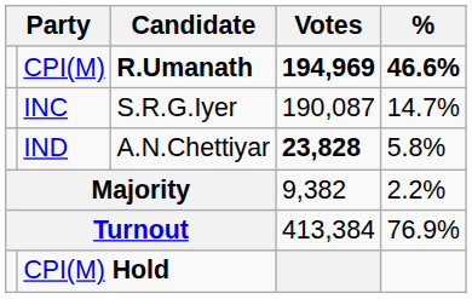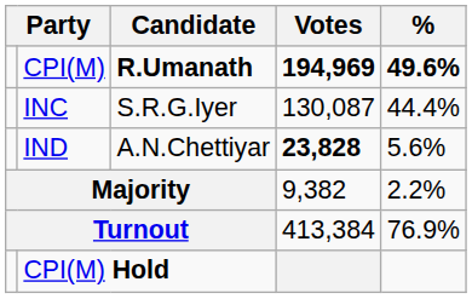CPI(M) | %: 46.6% -> 49.6%
INC | Votes: 190,087 -> 130,087
INC | %: 14.7% -> 44.4%
IND | %: 5.8% -> 5.6%
